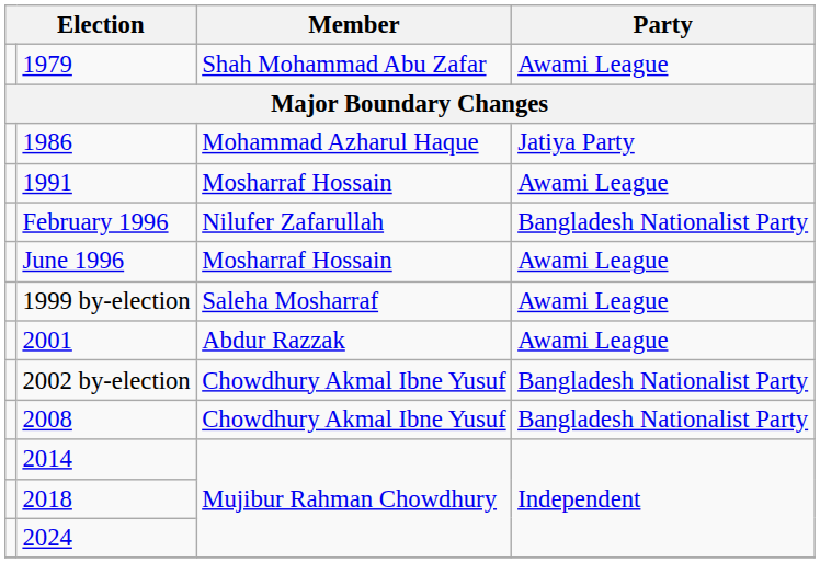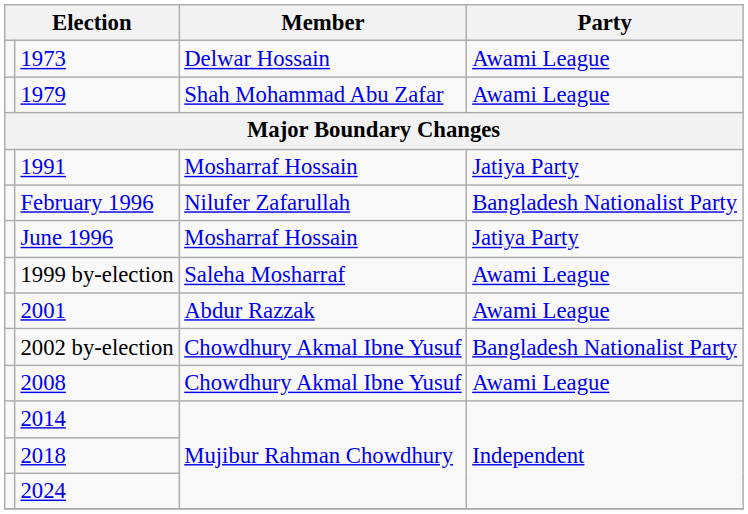+ row: 1973 | Delwar Hossain | Awami League
- row: 1986 | Mohammad Azharul Haque | Jatiya Party
1991 | Party: Awami League -> Jatiya Party
June 1996 | Party: Awami League -> Jatiya Party
2008 | Party: Bangladesh Nationalist Party -> Awami League
